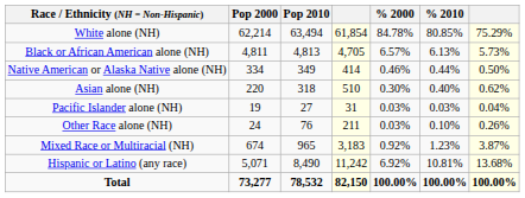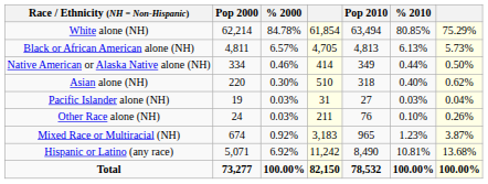columns swapped: Pop 2010 <-> % 2000
